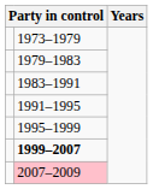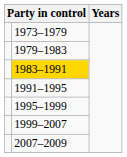1983–1991 | column 2: no background -> gold background
1999–2007 | column 2: bold -> normal
2007–2009 | column 2: pink background -> no background
